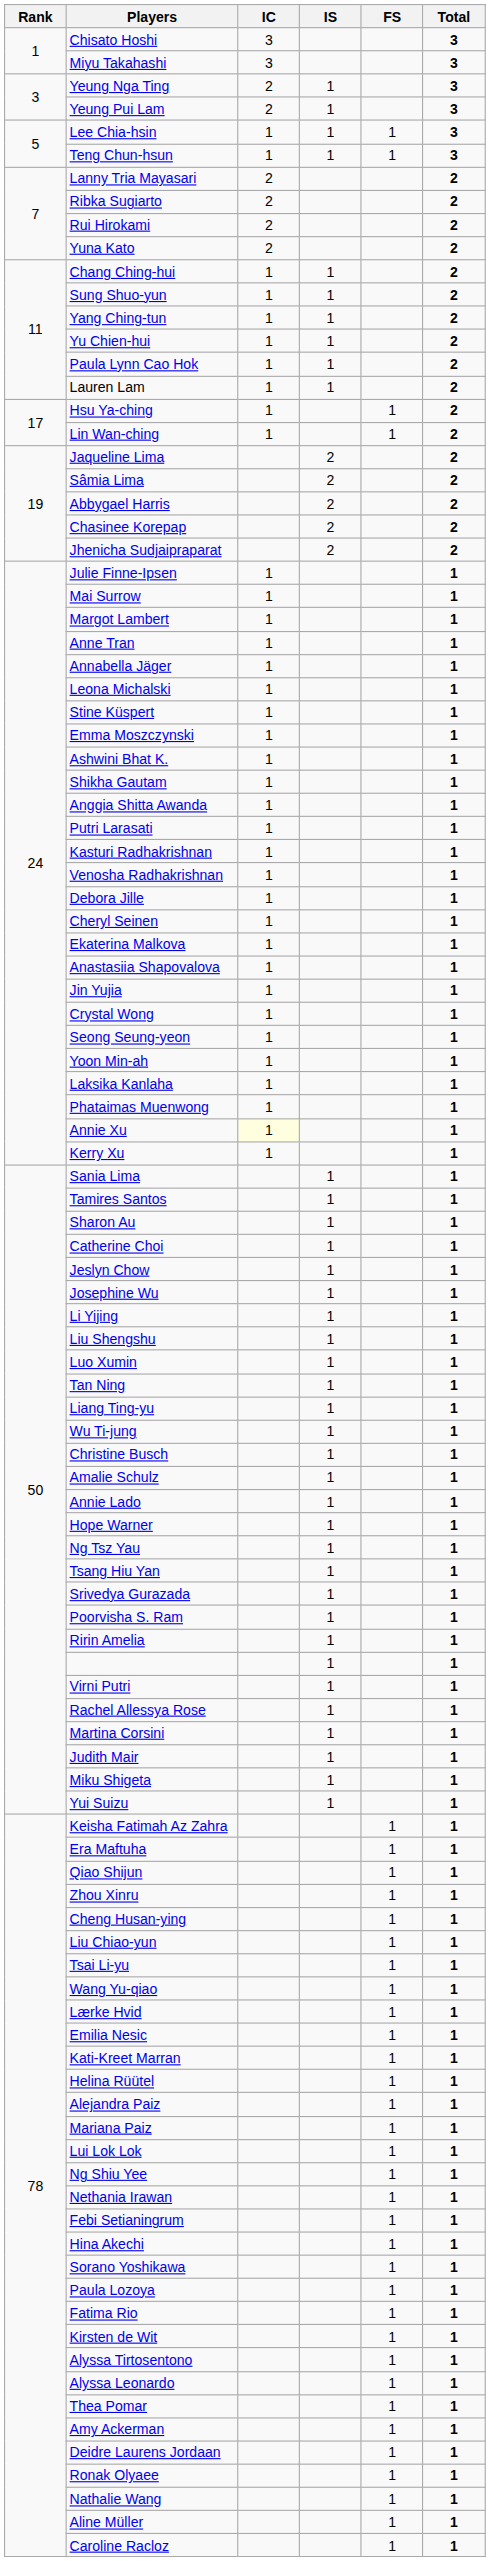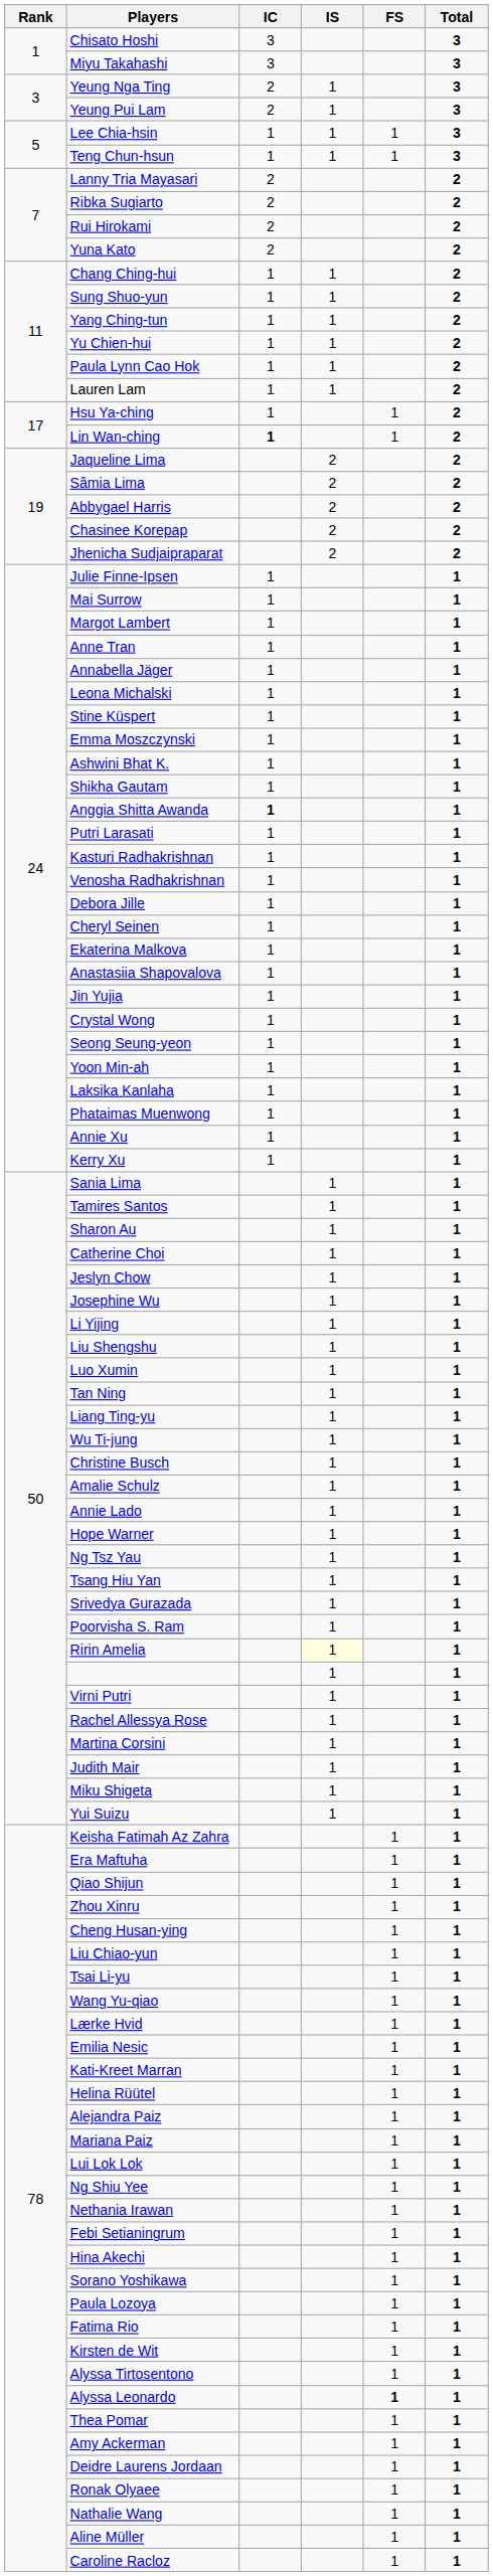Lin Wan-ching | IC: normal -> bold
Anggia Shitta Awanda | IC: normal -> bold
Annie Xu | IC: lightyellow background -> no background
Ririn Amelia | IS: no background -> lightyellow background
Alyssa Leonardo | FS: normal -> bold
